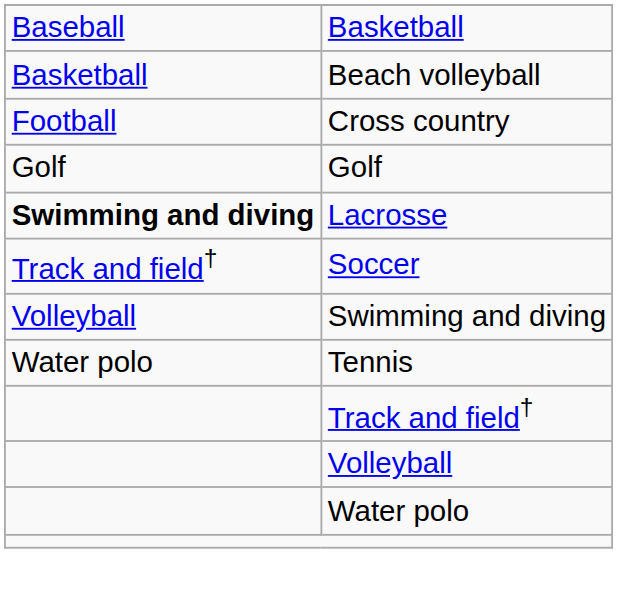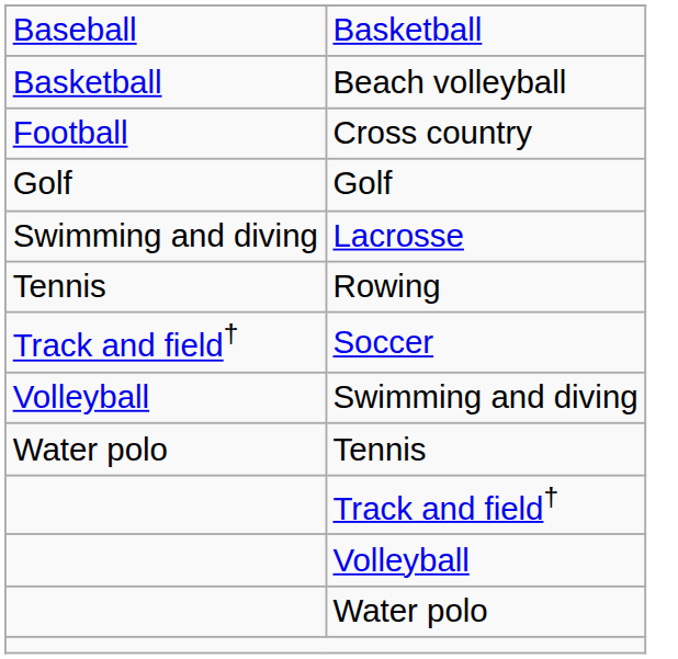Lacrosse | column 1: bold -> normal
+ row: Tennis | Rowing
